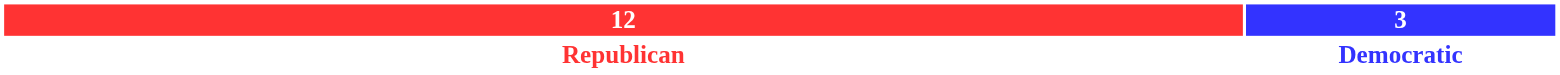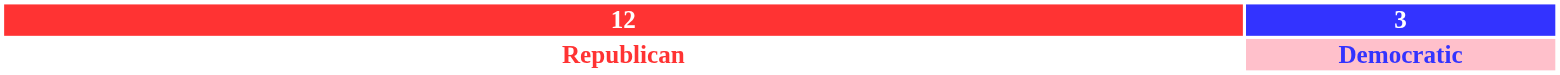Republican | column 2: no background -> pink background
